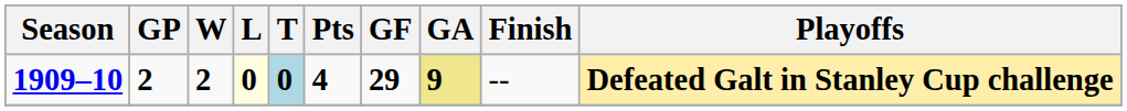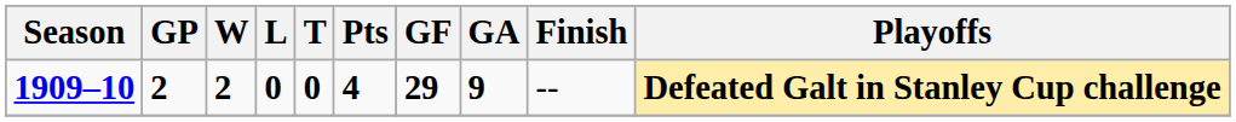1909–10 | L: lightyellow background -> no background
1909–10 | T: lightblue background -> no background
1909–10 | GA: khaki background -> no background
